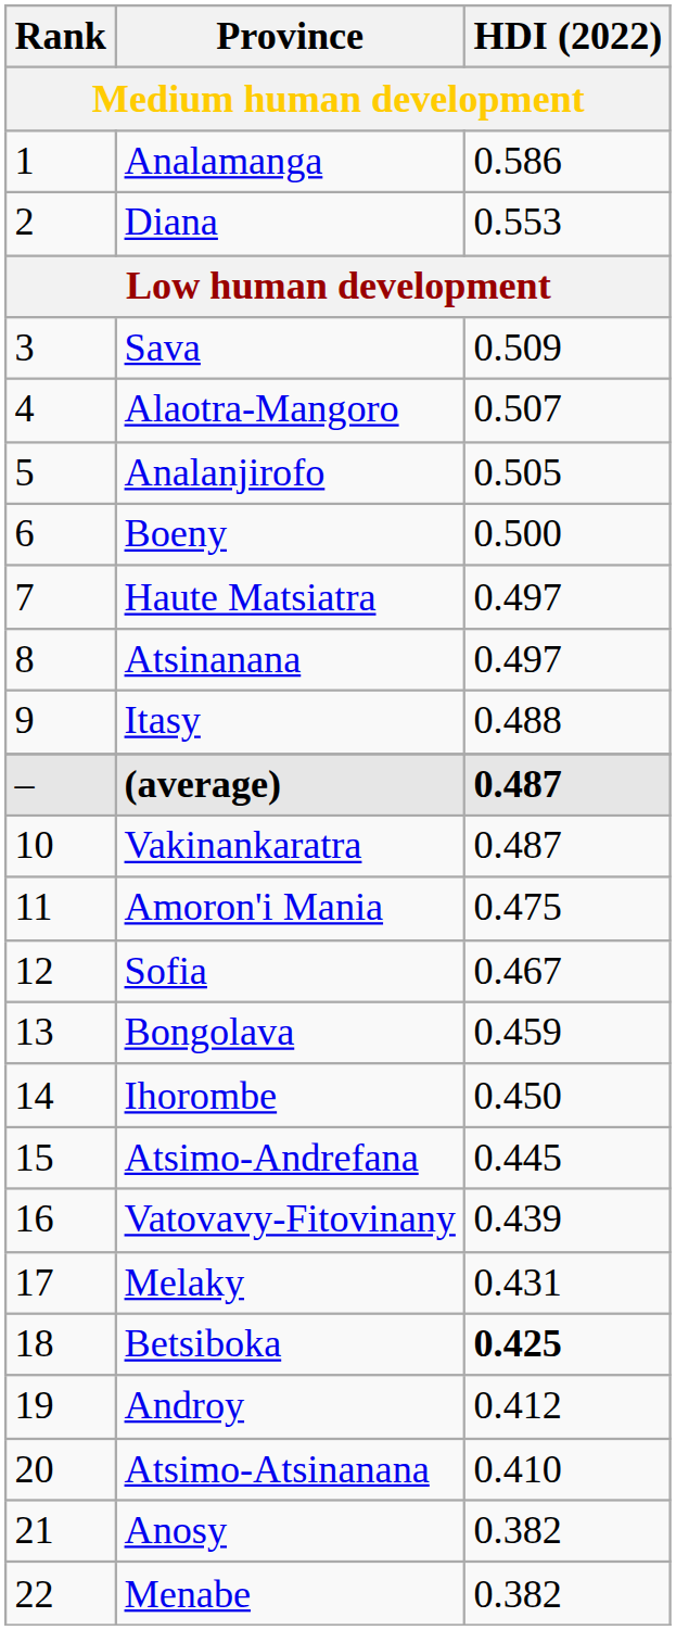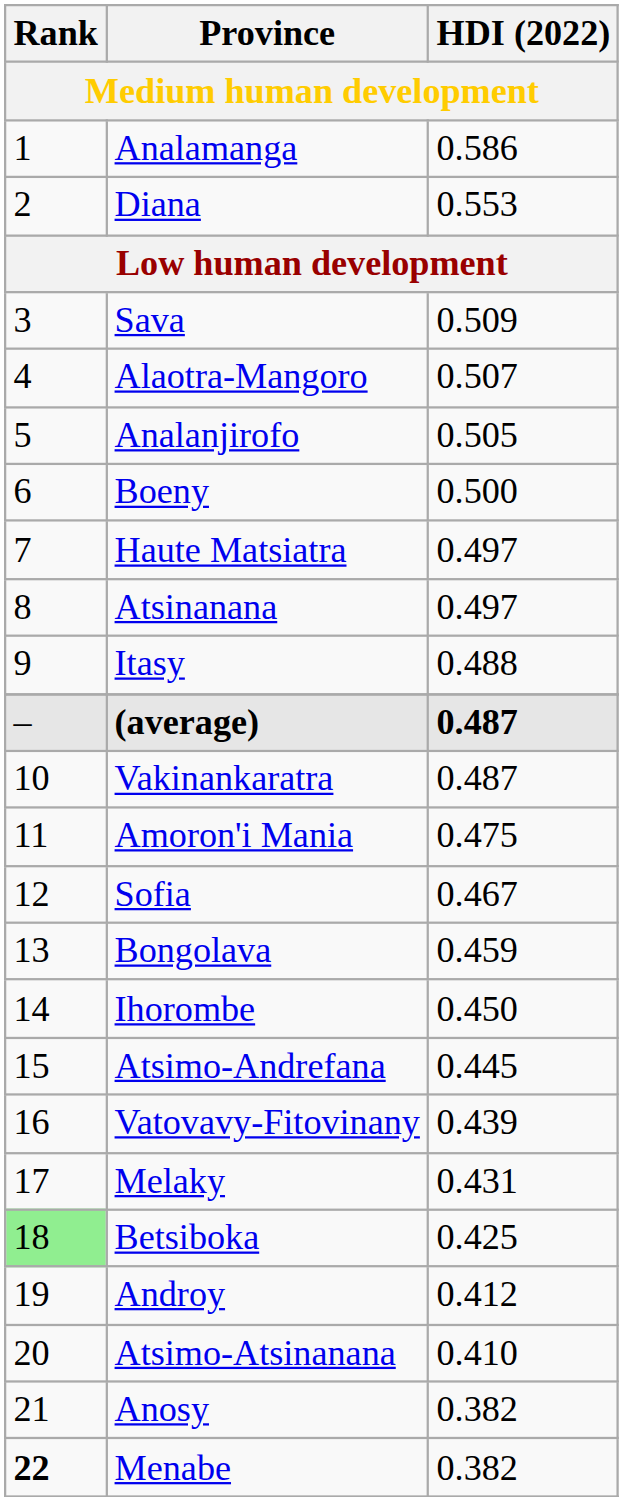Betsiboka | Rank: no background -> lightgreen background
Betsiboka | HDI (2022): bold -> normal
Menabe | Rank: normal -> bold
